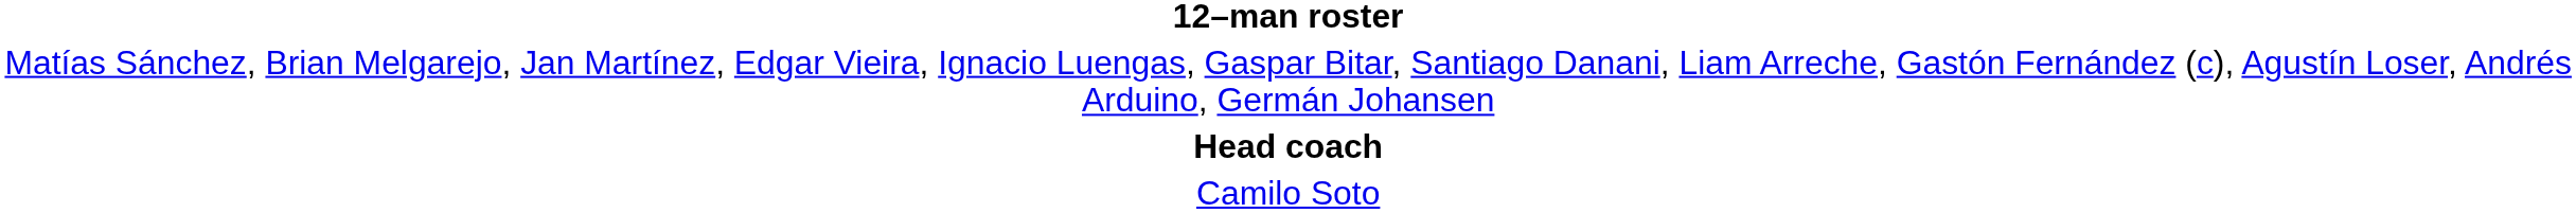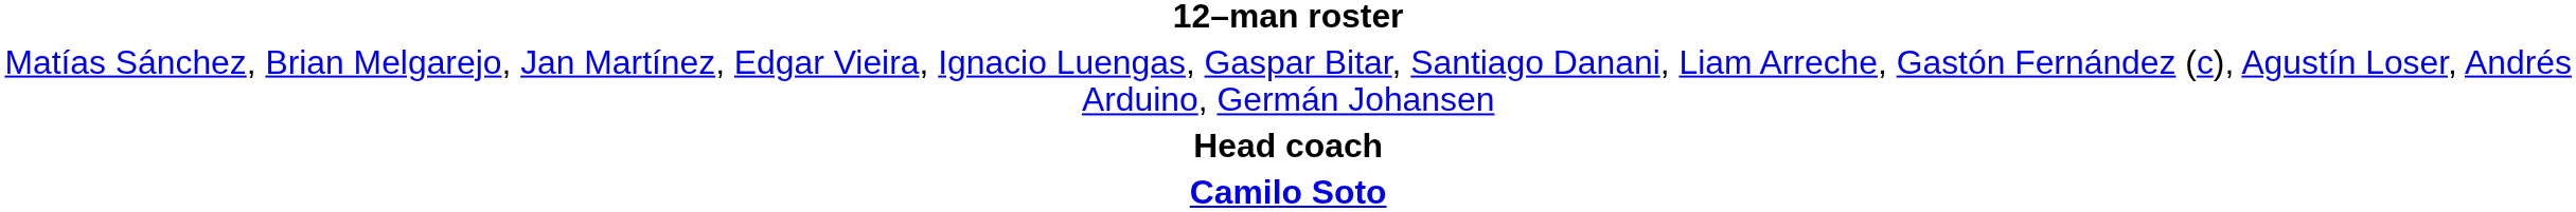row 4 | column 1: normal -> bold
